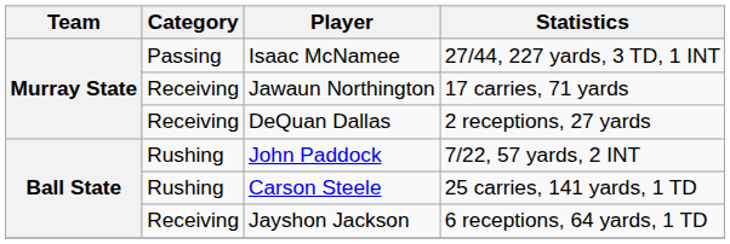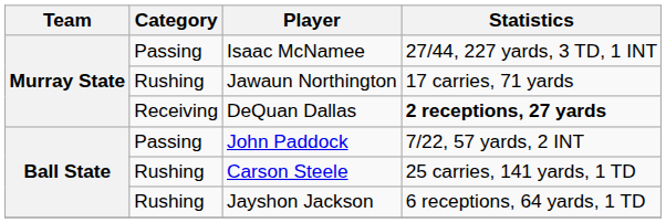Jawaun Northington | Category: Receiving -> Rushing
DeQuan Dallas | Statistics: normal -> bold
John Paddock | Category: Rushing -> Passing
Jayshon Jackson | Category: Receiving -> Rushing
